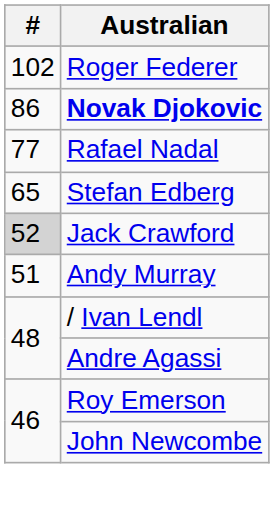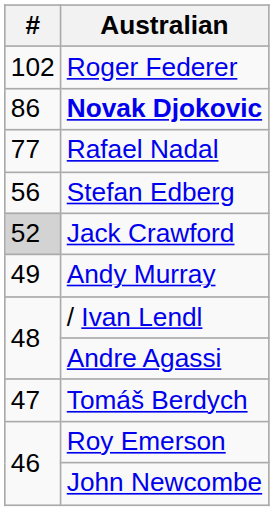Stefan Edberg | #: 65 -> 56
Andy Murray | #: 51 -> 49
+ row: 47 | Tomáš Berdych
